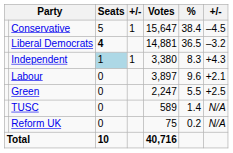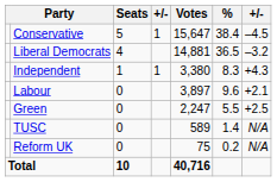Liberal Democrats | Seats: bold -> normal
Independent | Seats: lightblue background -> no background
